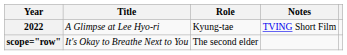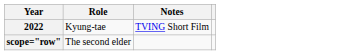- column: Title | A Glimpse at Lee Hyo-ri | It's Okay to Breathe Next to You
